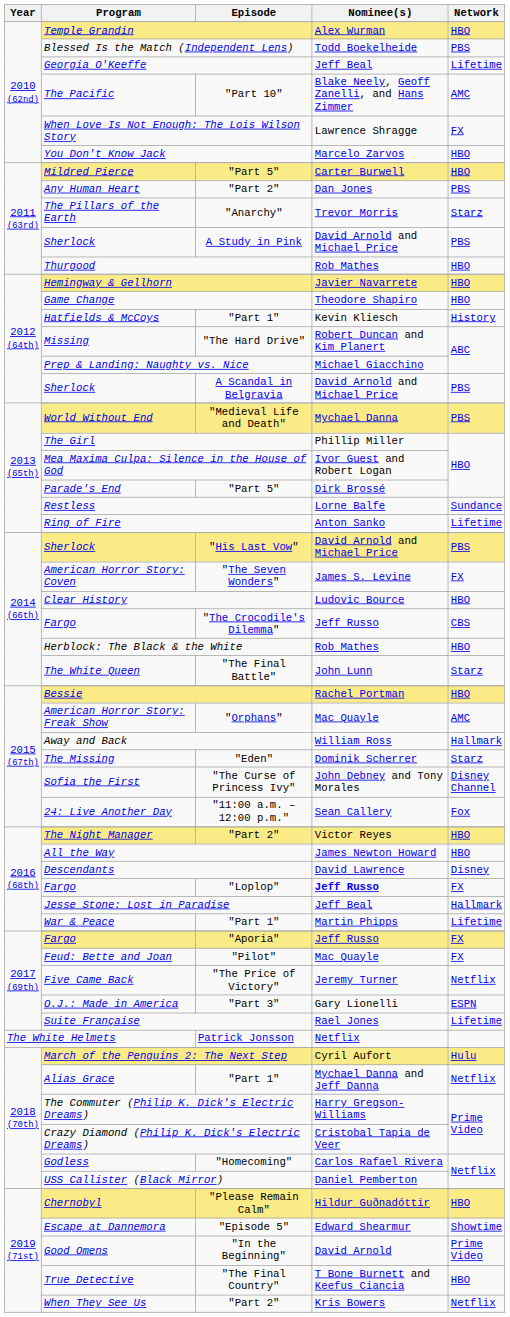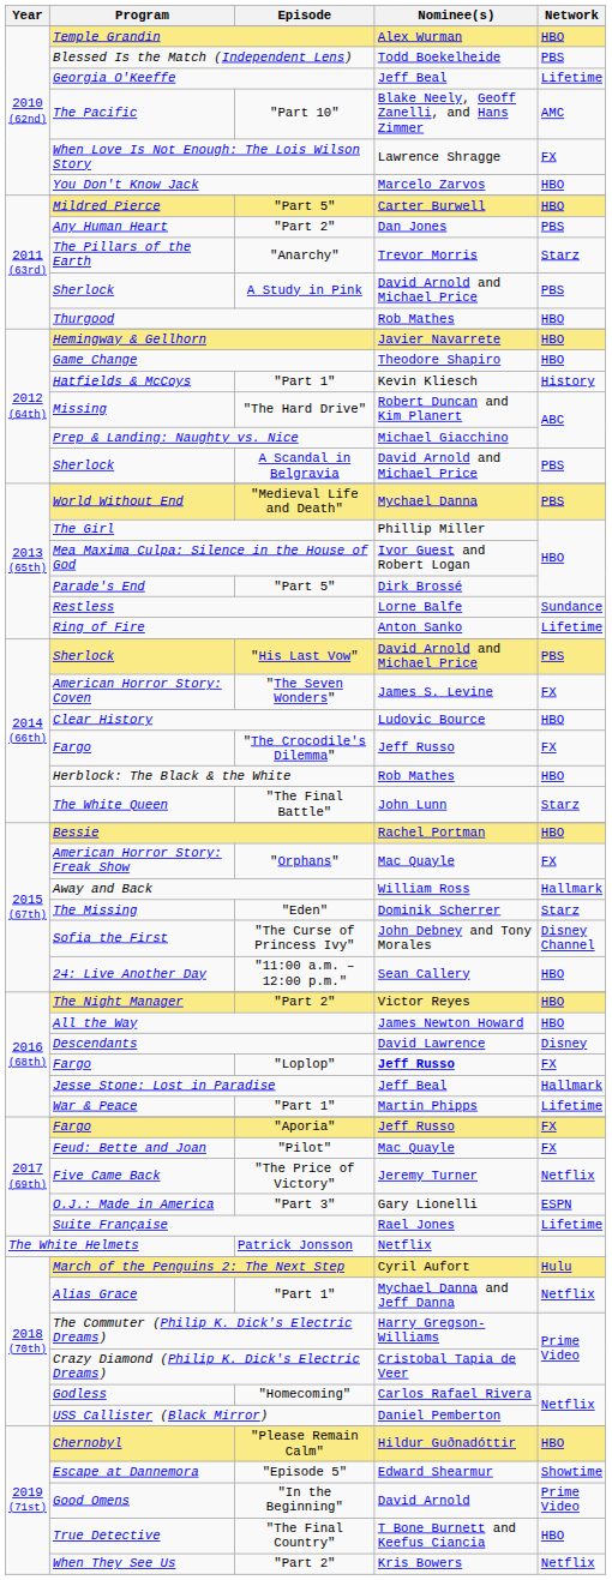2014 (66th) / Fargo | Network: CBS -> FX
American Horror Story: Freak Show | Network: AMC -> FX
24: Live Another Day | Network: Fox -> HBO
